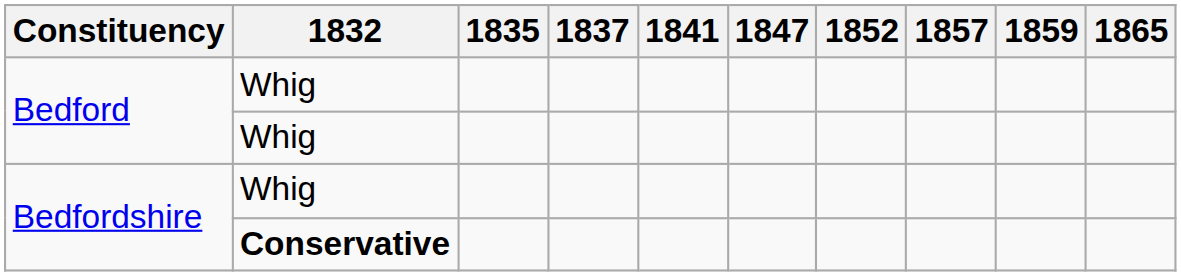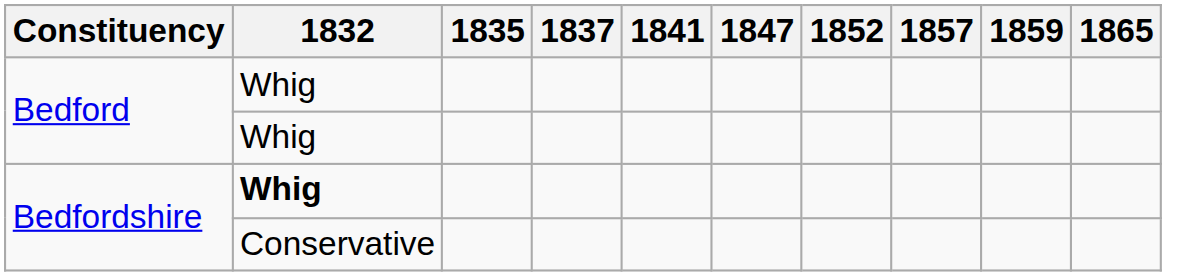Bedfordshire / Whig | 1832: normal -> bold
Bedfordshire / Conservative | 1832: bold -> normal
